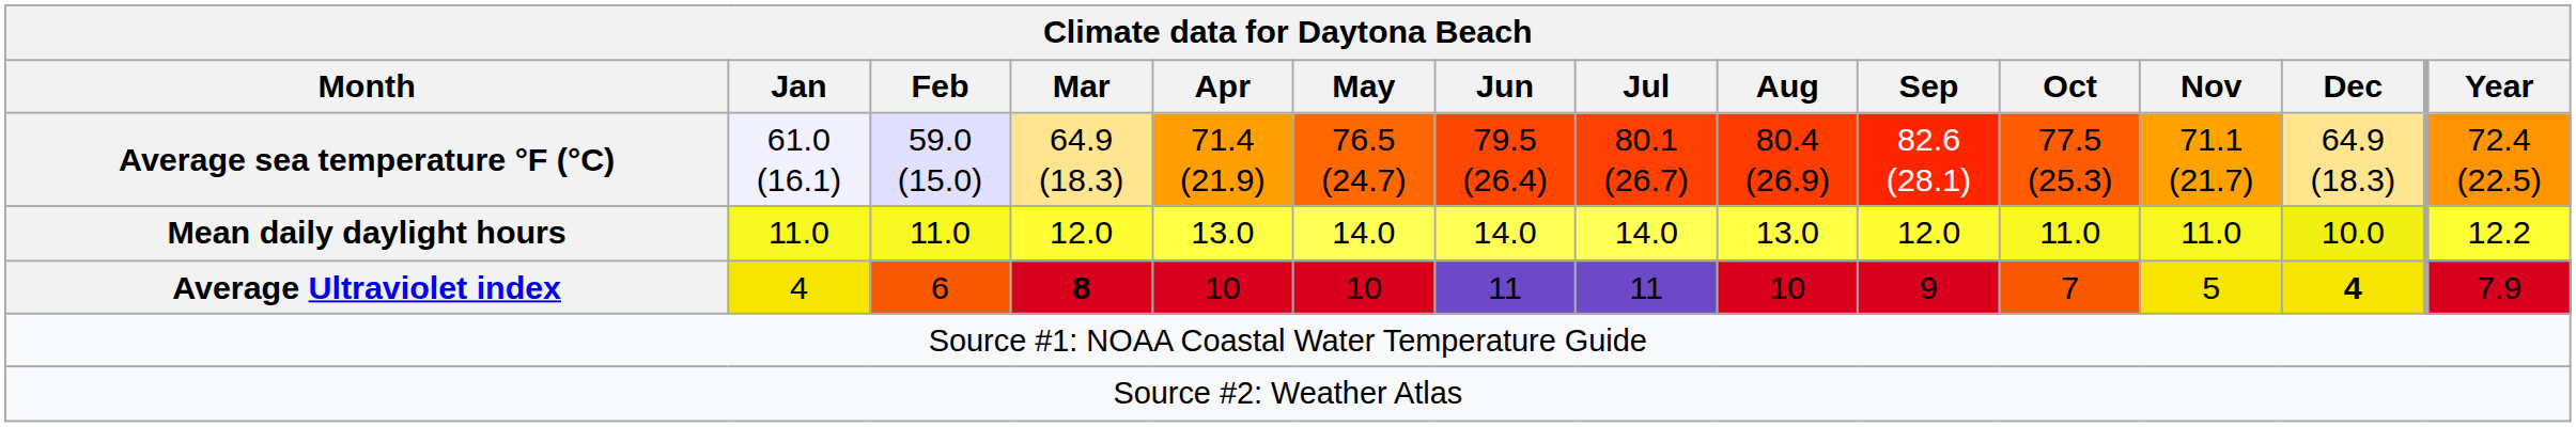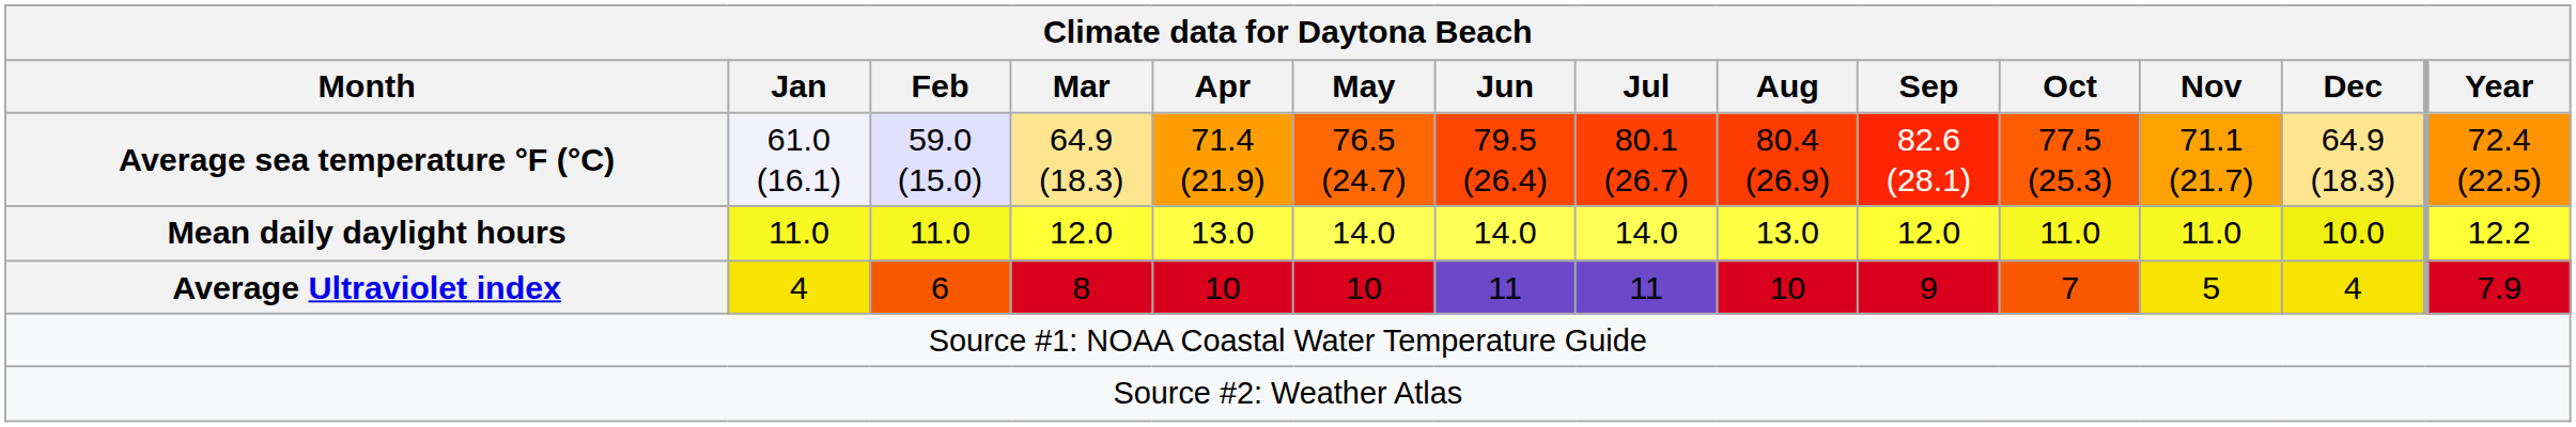row 5 | Mar: bold -> normal
row 5 | Dec: bold -> normal
